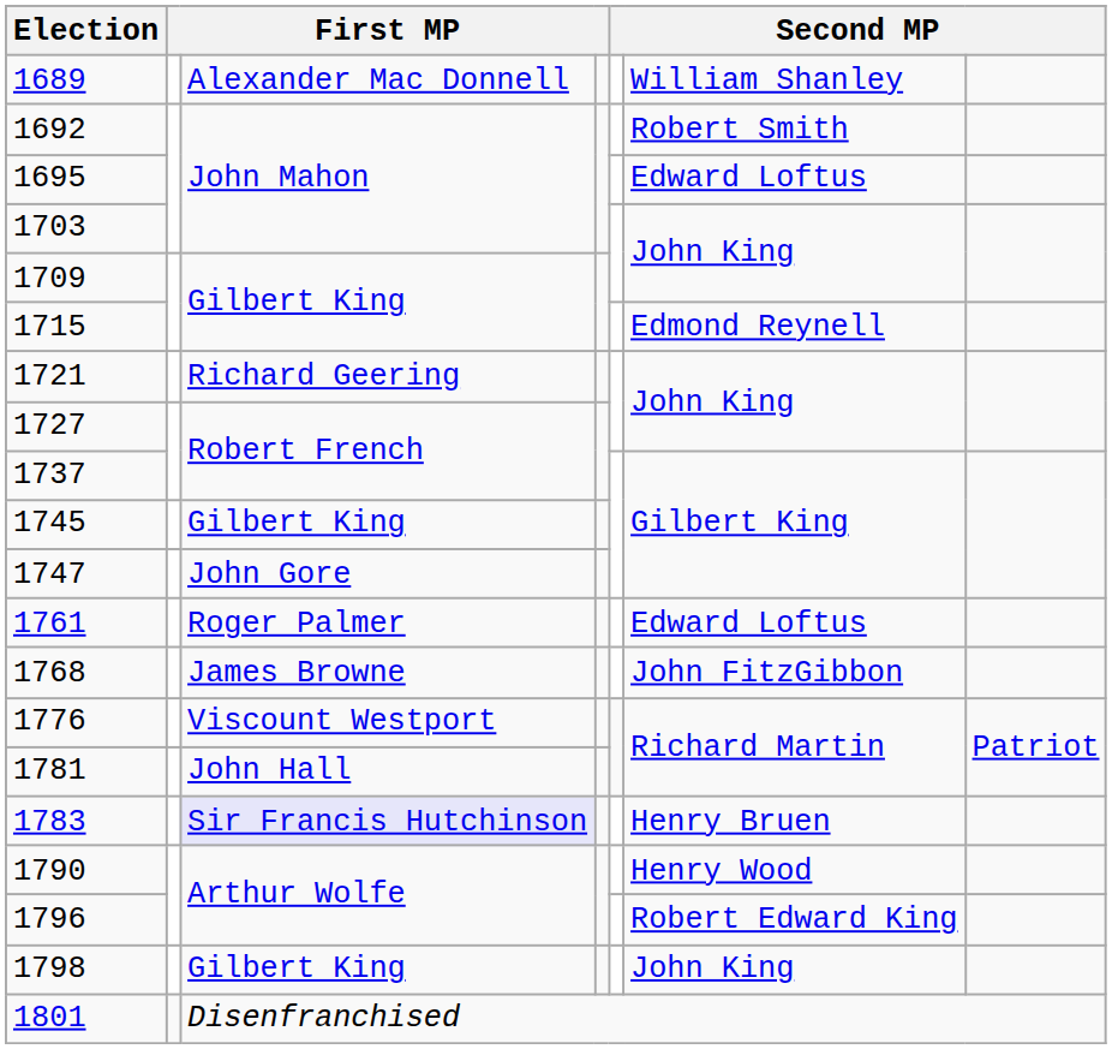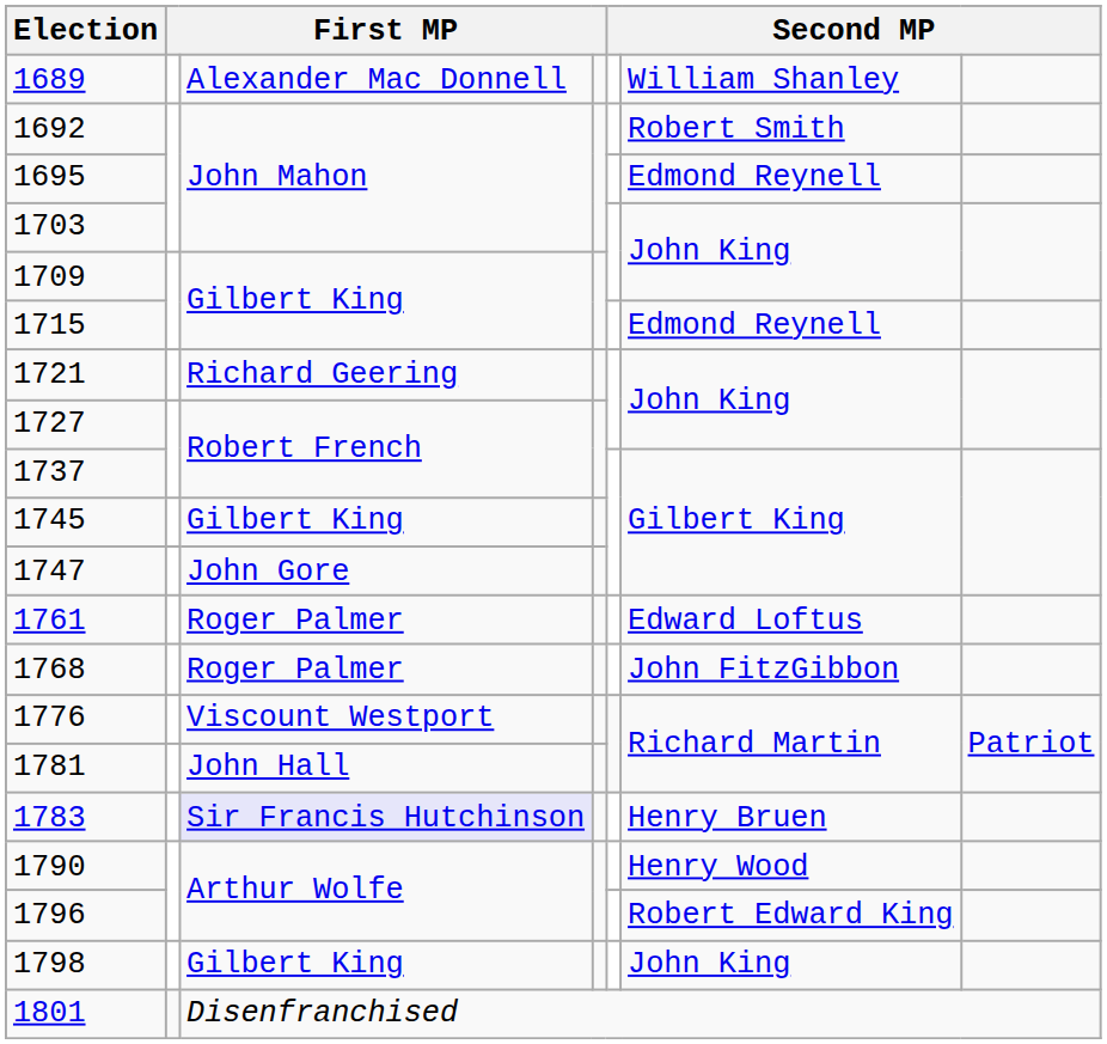1695 | column 6: Edward Loftus -> Edmond Reynell
1768 | column 3: James Browne -> Roger Palmer
